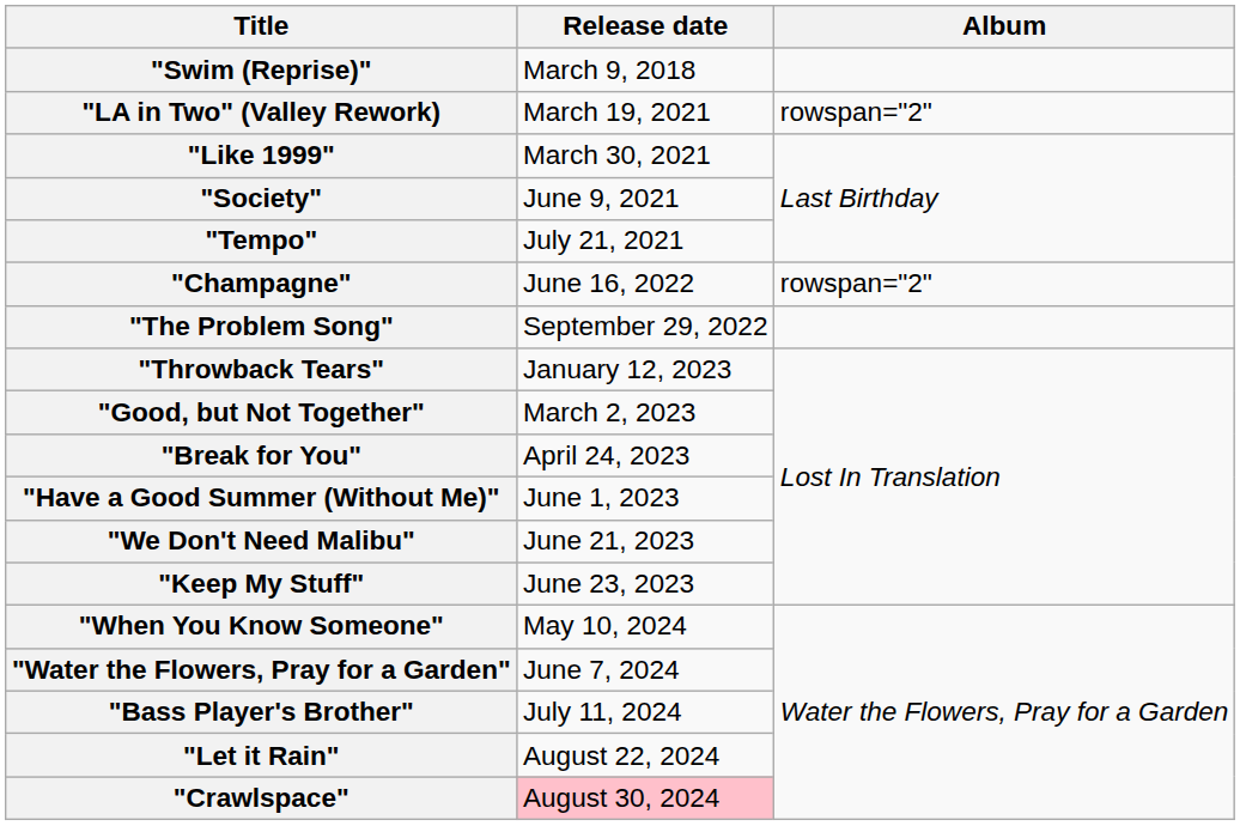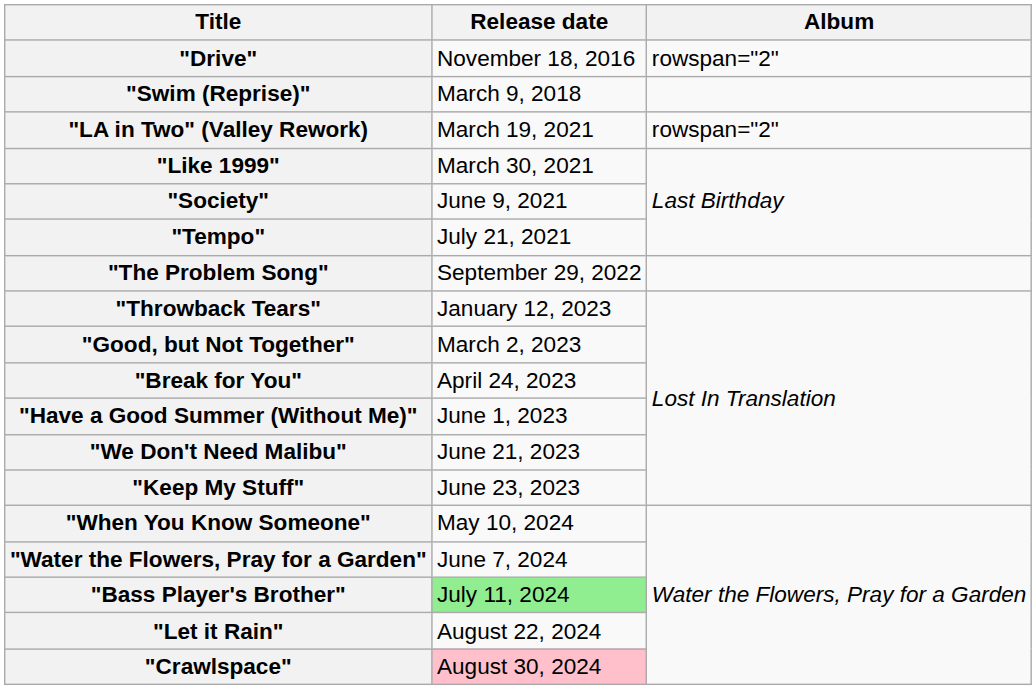+ row: "Drive" | November 18, 2016 | rowspan="2"
- row: "Champagne" | June 16, 2022 | rowspan="2"
"Bass Player's Brother" | Release date: no background -> lightgreen background
